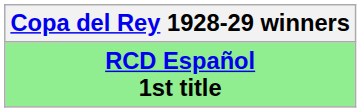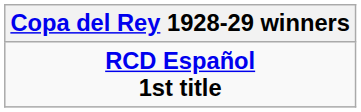row 2 | column 1: lightgreen background -> no background
